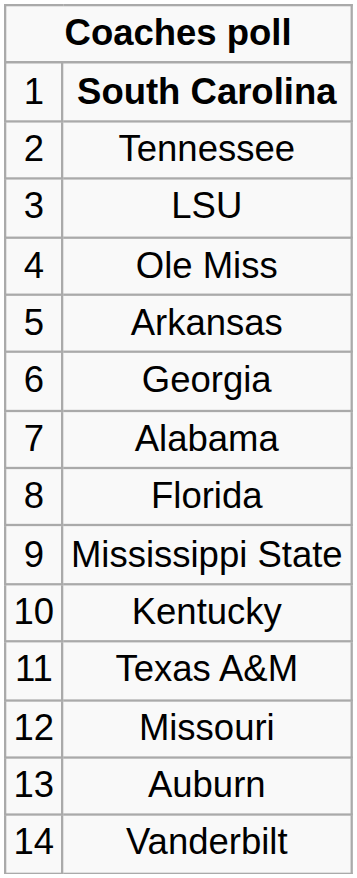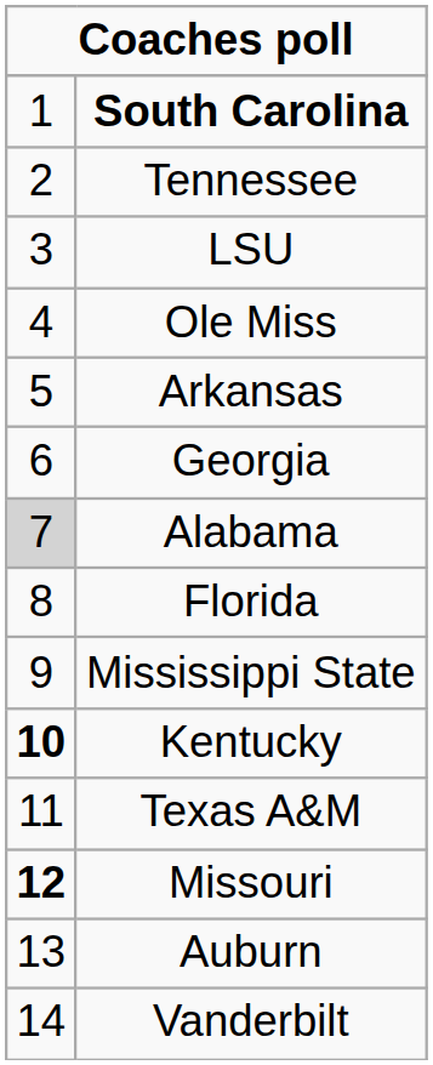Alabama | column 1: no background -> lightgrey background
Kentucky | column 1: normal -> bold
Missouri | column 1: normal -> bold
